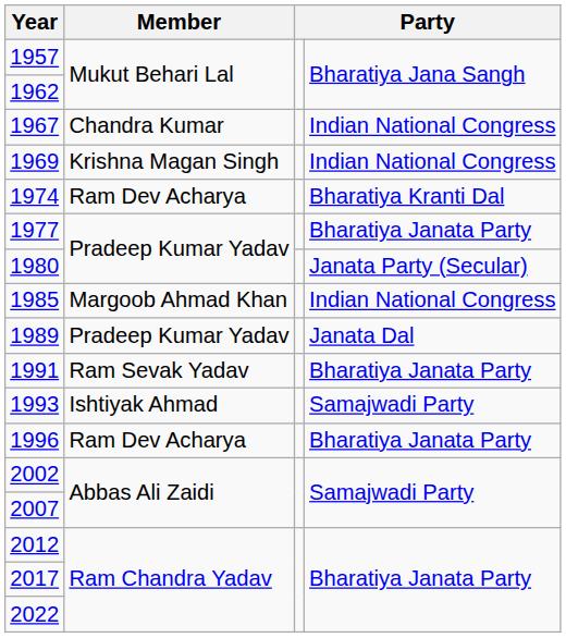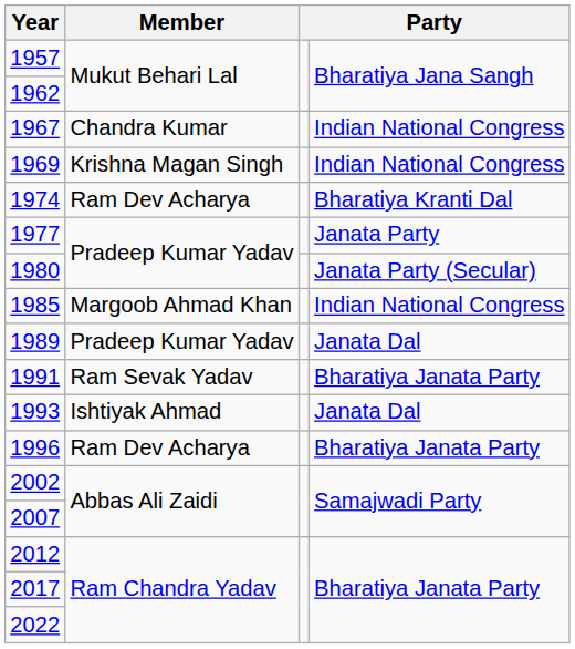1977 | column 4: Bharatiya Janata Party -> Janata Party
1993 | column 4: Samajwadi Party -> Janata Dal
